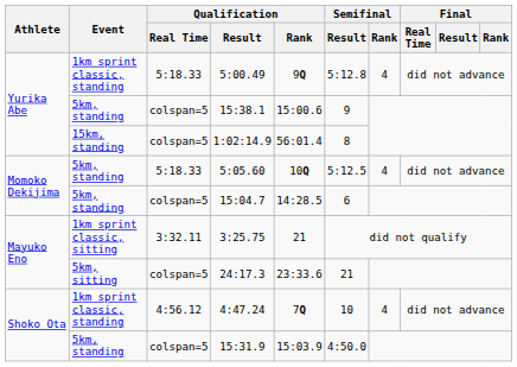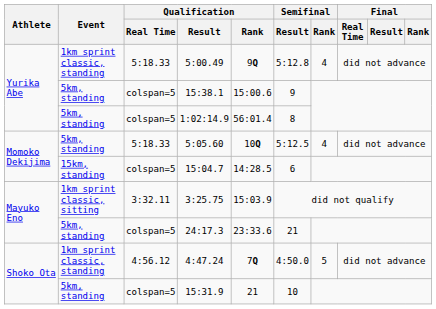1:02:14.9 | Event: 15km, standing -> 5km, standing
15:04.7 | Event: 5km, standing -> 15km, standing
3:25.75 | Qualification / Rank: 21 -> 15:03.9
24:17.3 | Event: 5km, sitting -> 5km, standing
4:47.24 | Semifinal / Result: 10 -> 4:50.0
4:47.24 | Semifinal / Rank: 4 -> 5
15:31.9 | Qualification / Rank: 15:03.9 -> 21
15:31.9 | Semifinal / Result: 4:50.0 -> 10
